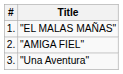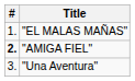"AMIGA FIEL" | #: normal -> bold
